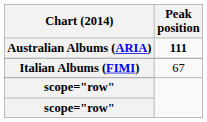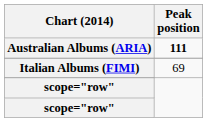Italian Albums (FIMI) | Peak position: 67 -> 69
